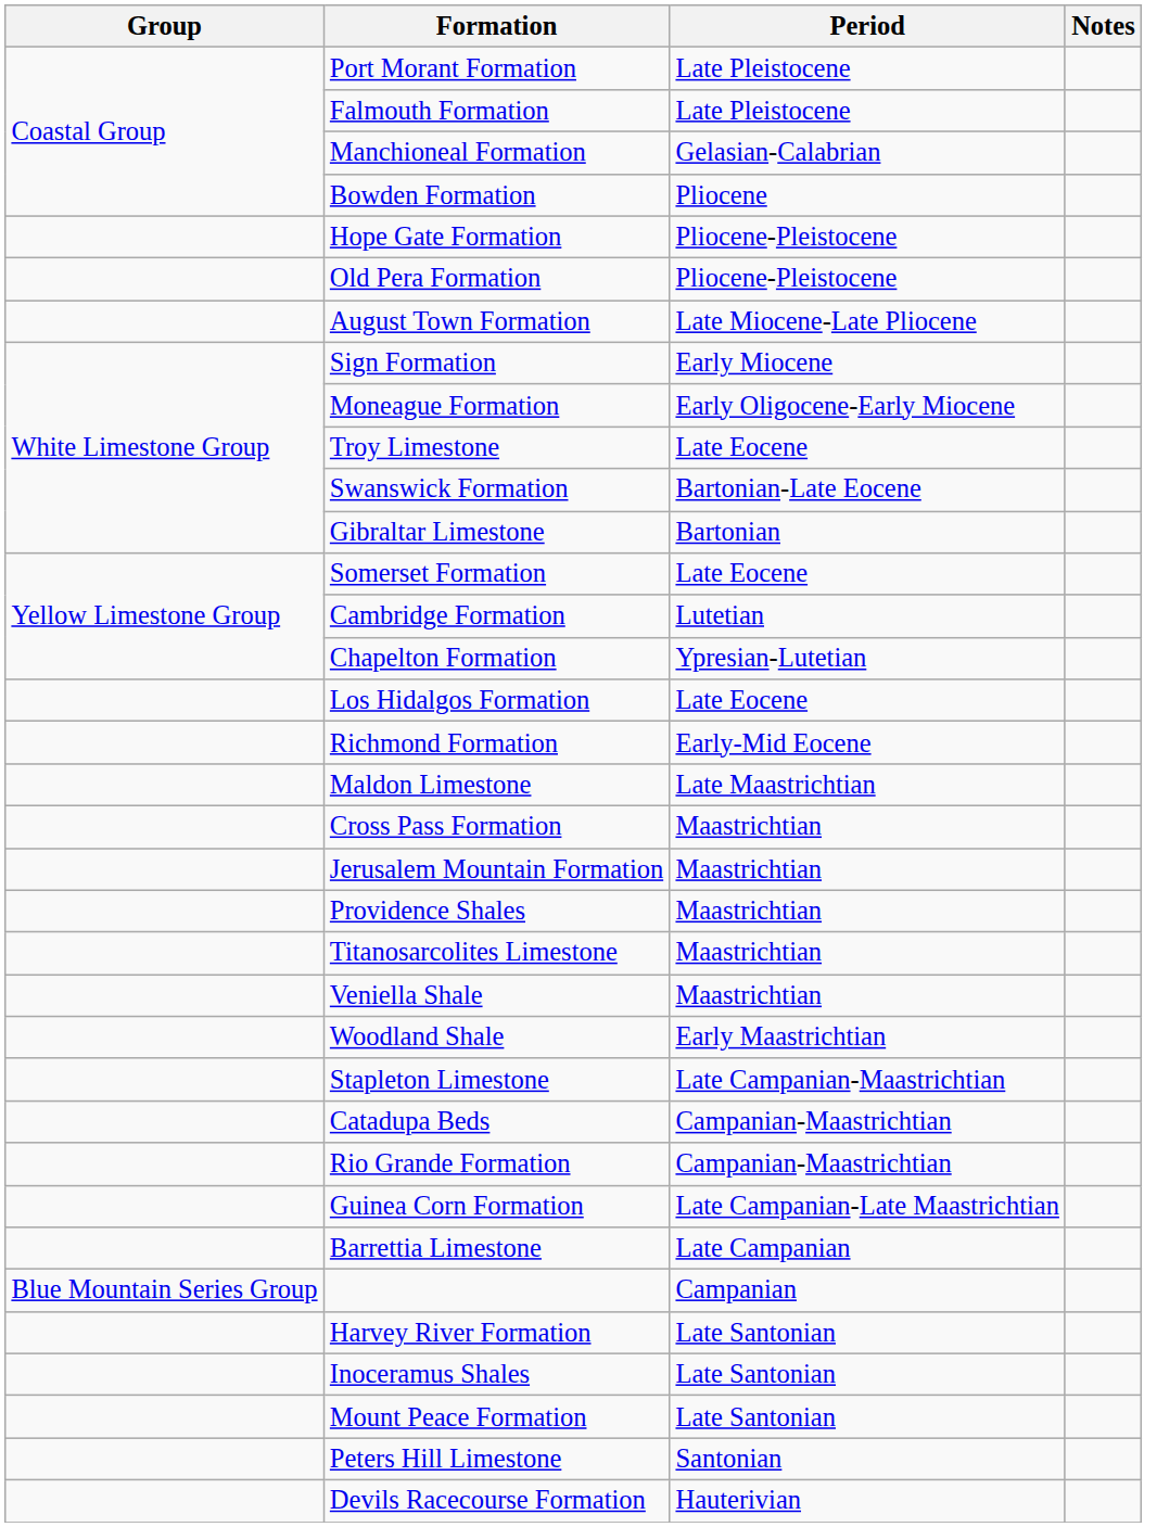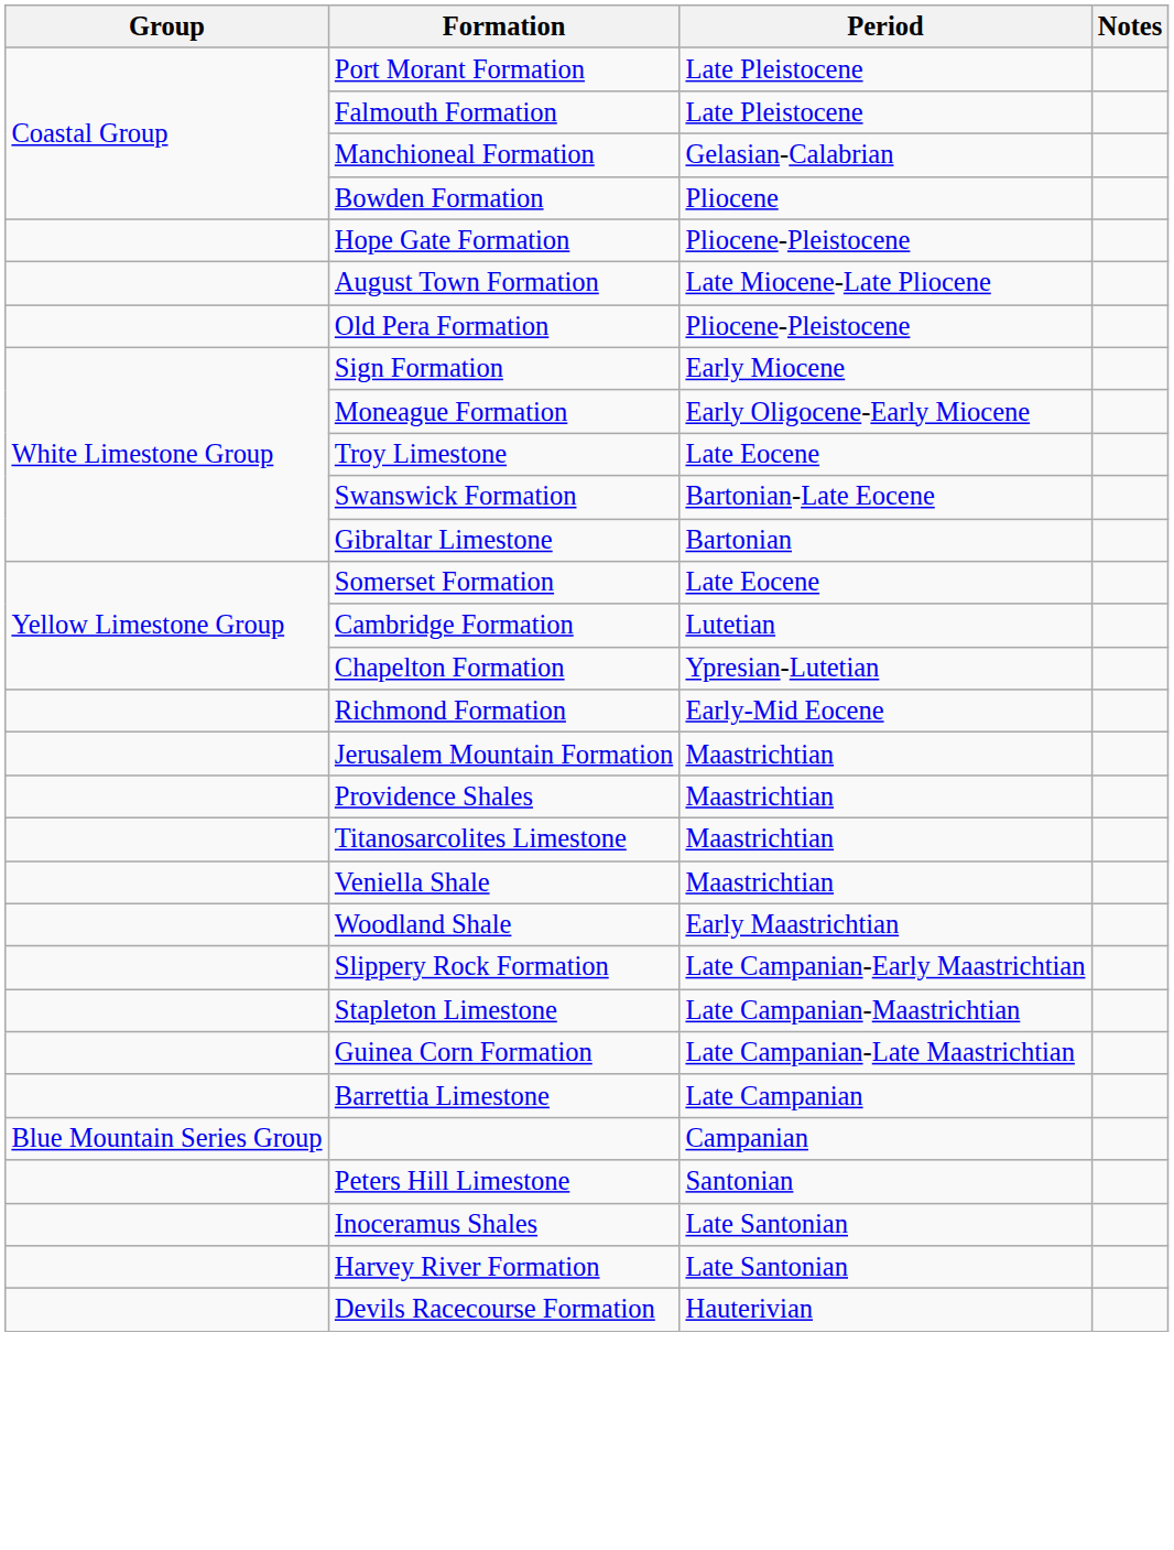rows swapped: Old Pera Formation <-> August Town Formation
- row: Los Hidalgos Formation | Late Eocene
- row: Maldon Limestone | Late Maastrichtian
- row: Cross Pass Formation | Maastrichtian
+ row: Slippery Rock Formation | Late Campanian-Early Maastrichtian
- row: Catadupa Beds | Campanian-Maastrichtian
- row: Rio Grande Formation | Campanian-Maastrichtian
rows swapped: Harvey River Formation <-> Peters Hill Limestone
- row: Mount Peace Formation | Late Santonian
